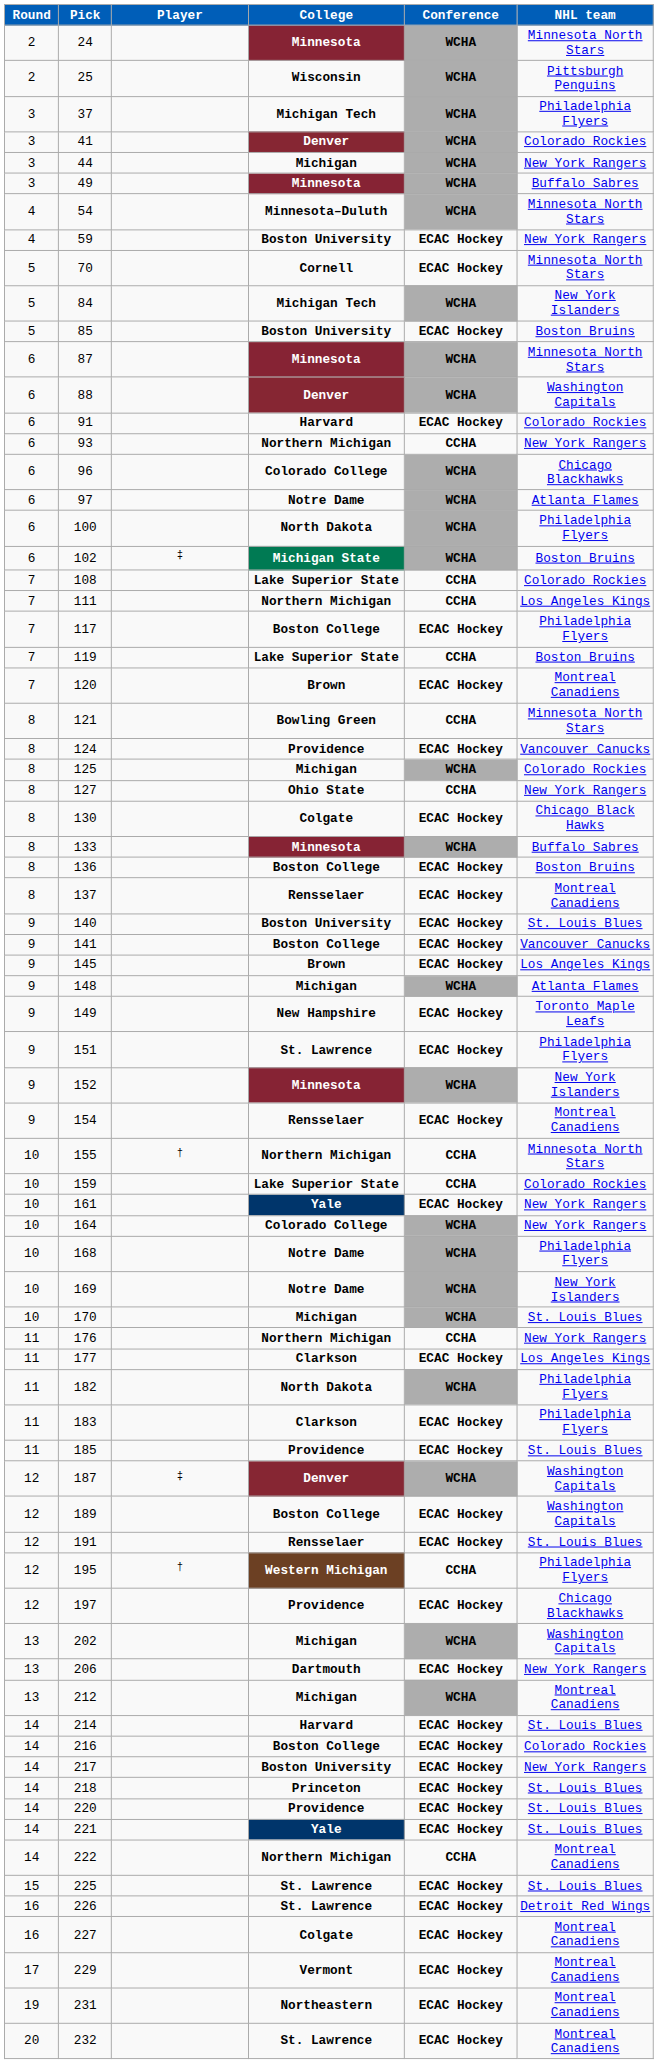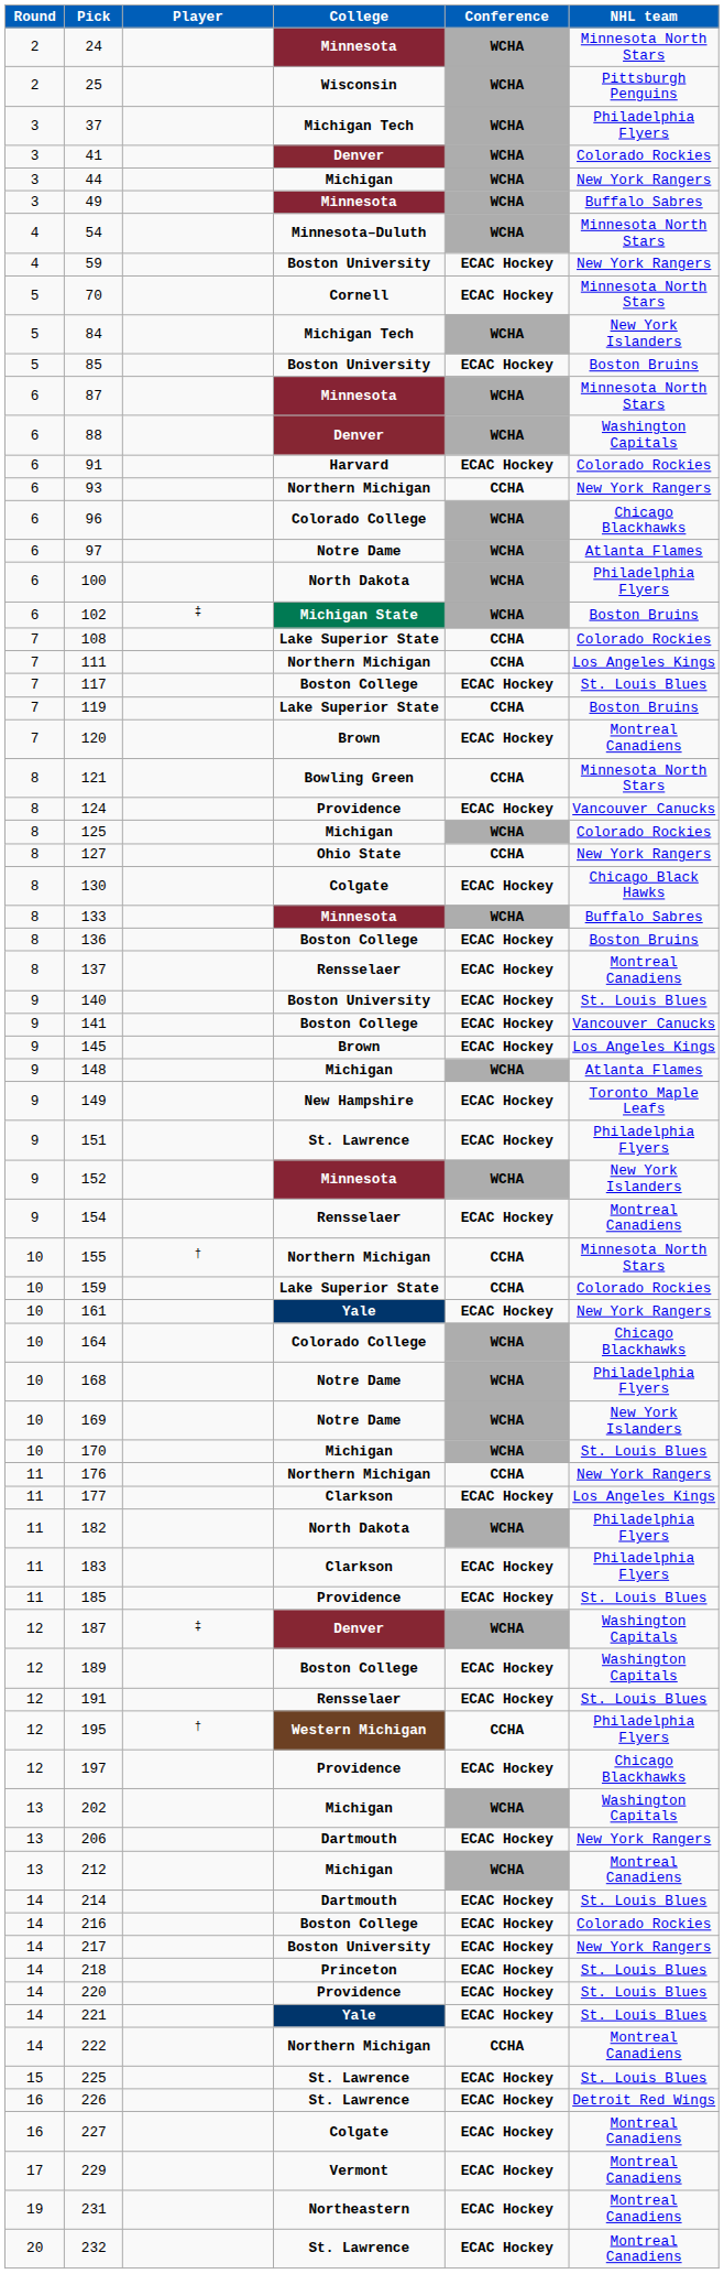117 | NHL team: Philadelphia Flyers -> St. Louis Blues
164 | NHL team: New York Rangers -> Chicago Blackhawks
214 | College: Harvard -> Dartmouth
